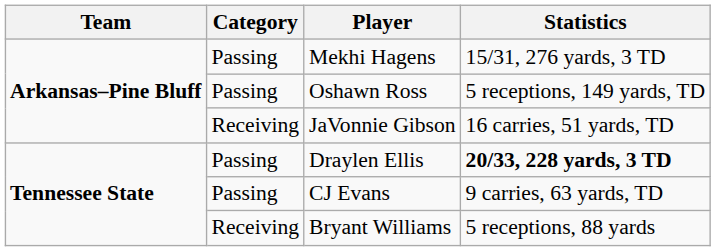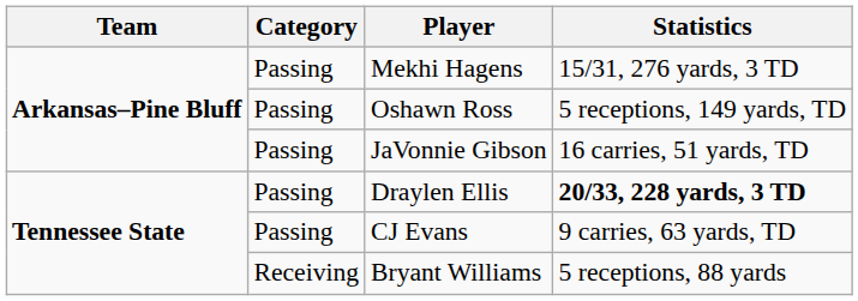JaVonnie Gibson | Category: Receiving -> Passing
